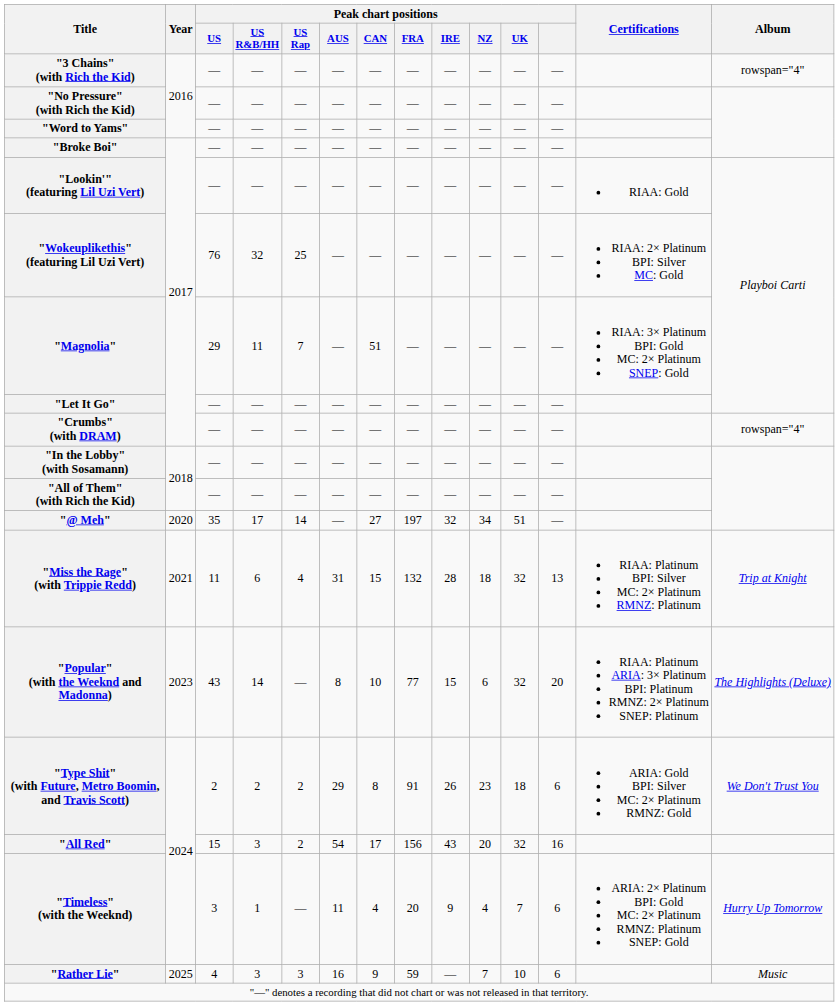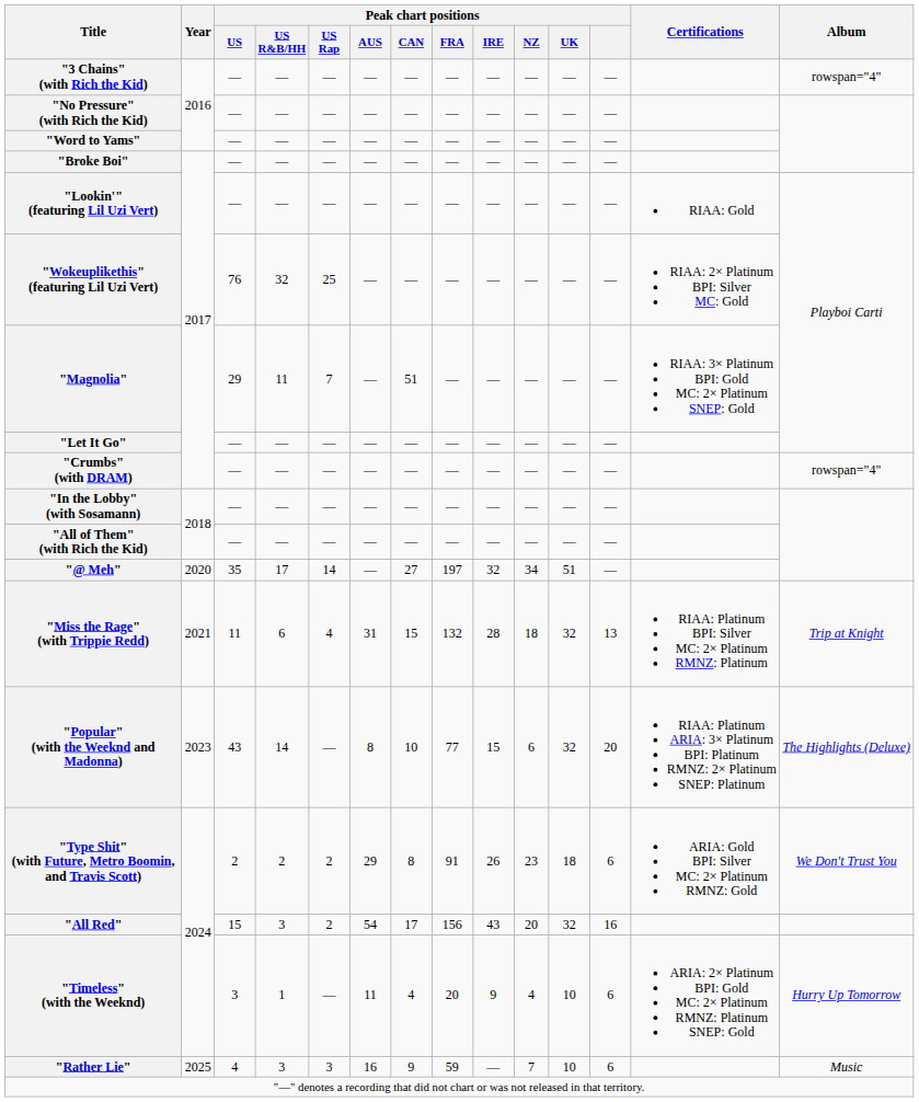"Timeless" (with the Weeknd) | Peak chart positions / UK: 7 -> 10
